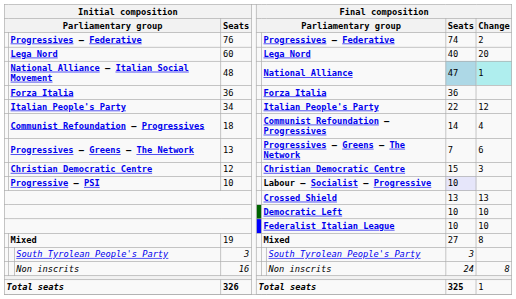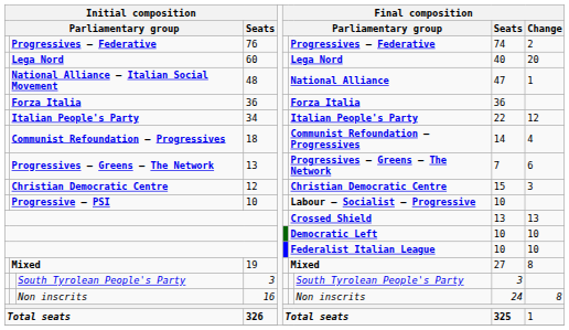National Alliance – Italian Social Movement | Final composition / Seats: lightblue background -> no background
National Alliance – Italian Social Movement | Final composition / Change: paleturquoise background -> no background
Progressive – PSI | Final composition / Seats: lavender background -> no background
